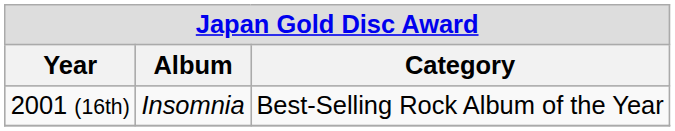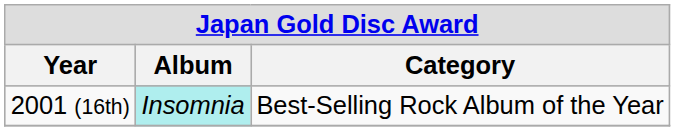2001 (16th) | Album: no background -> paleturquoise background
